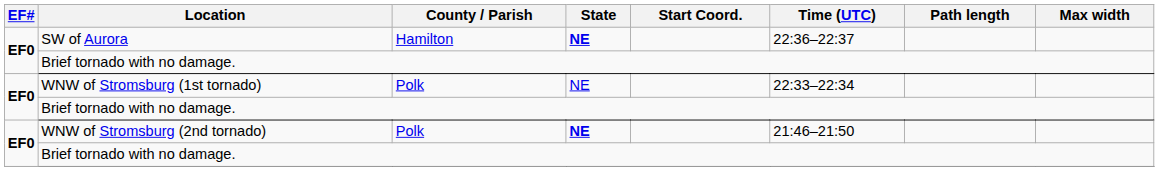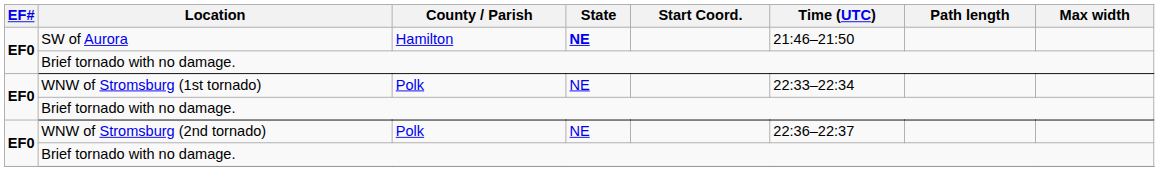SW of Aurora | Time (UTC): 22:36–22:37 -> 21:46–21:50
WNW of Stromsburg (2nd tornado) | State: bold -> normal
WNW of Stromsburg (2nd tornado) | Time (UTC): 21:46–21:50 -> 22:36–22:37
